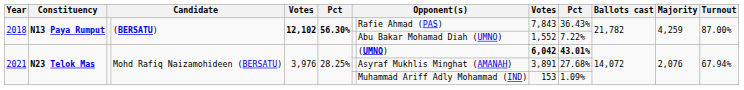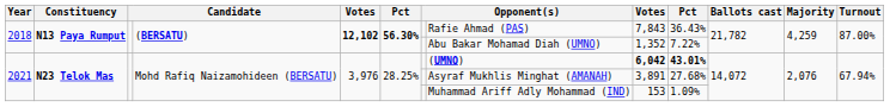row 3 | column 9: 1,552 -> 1,352
